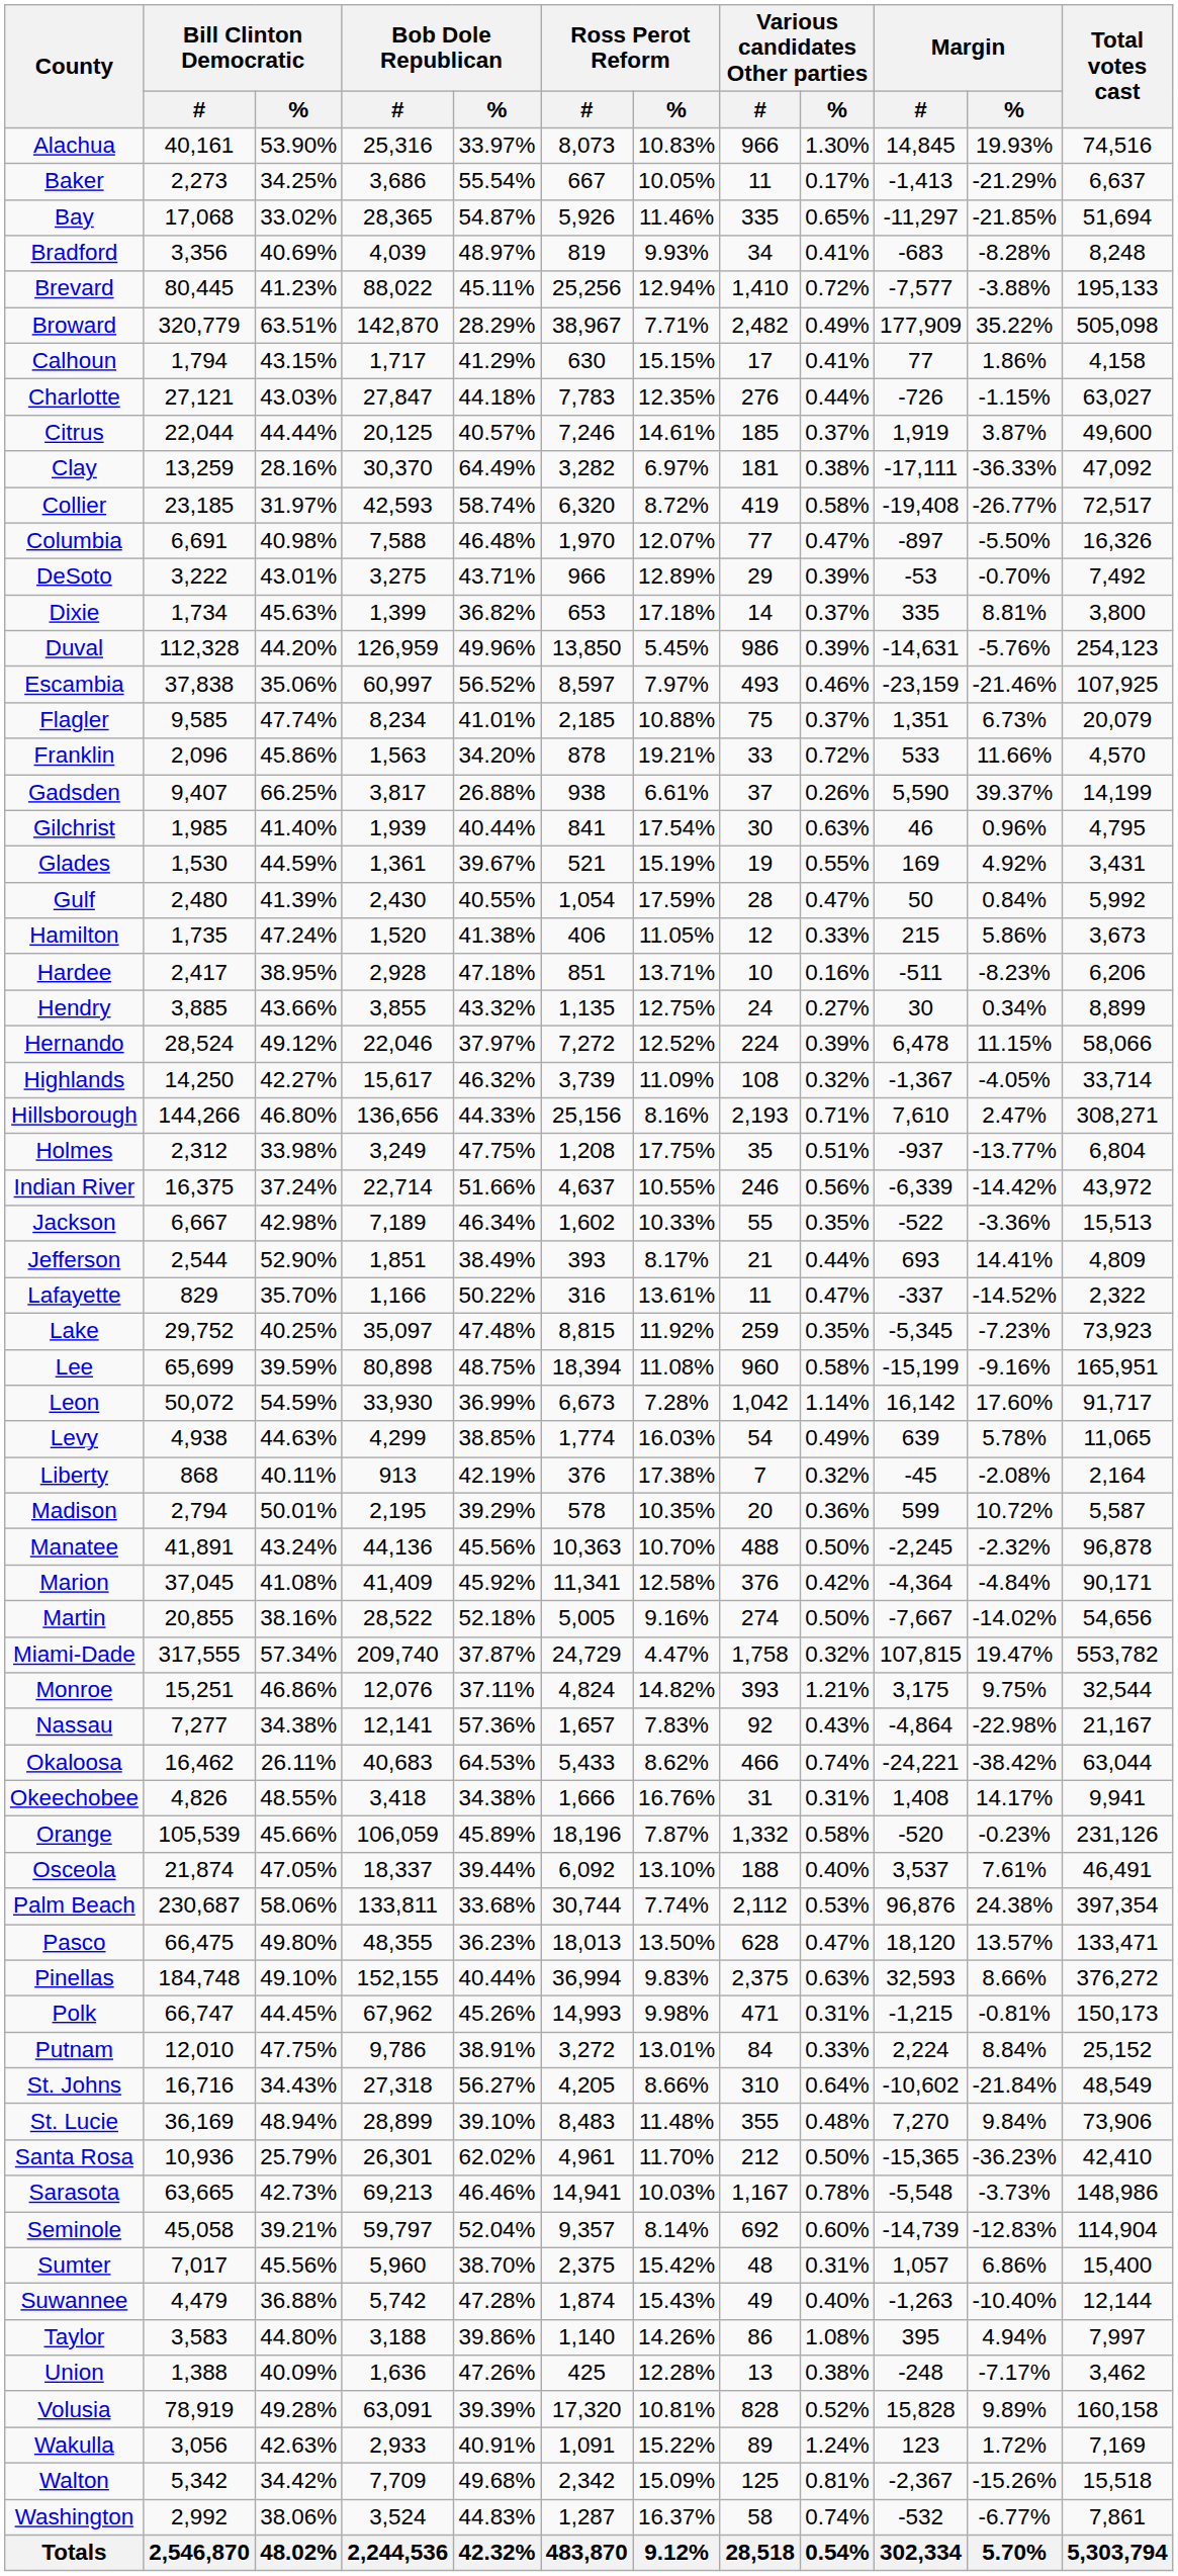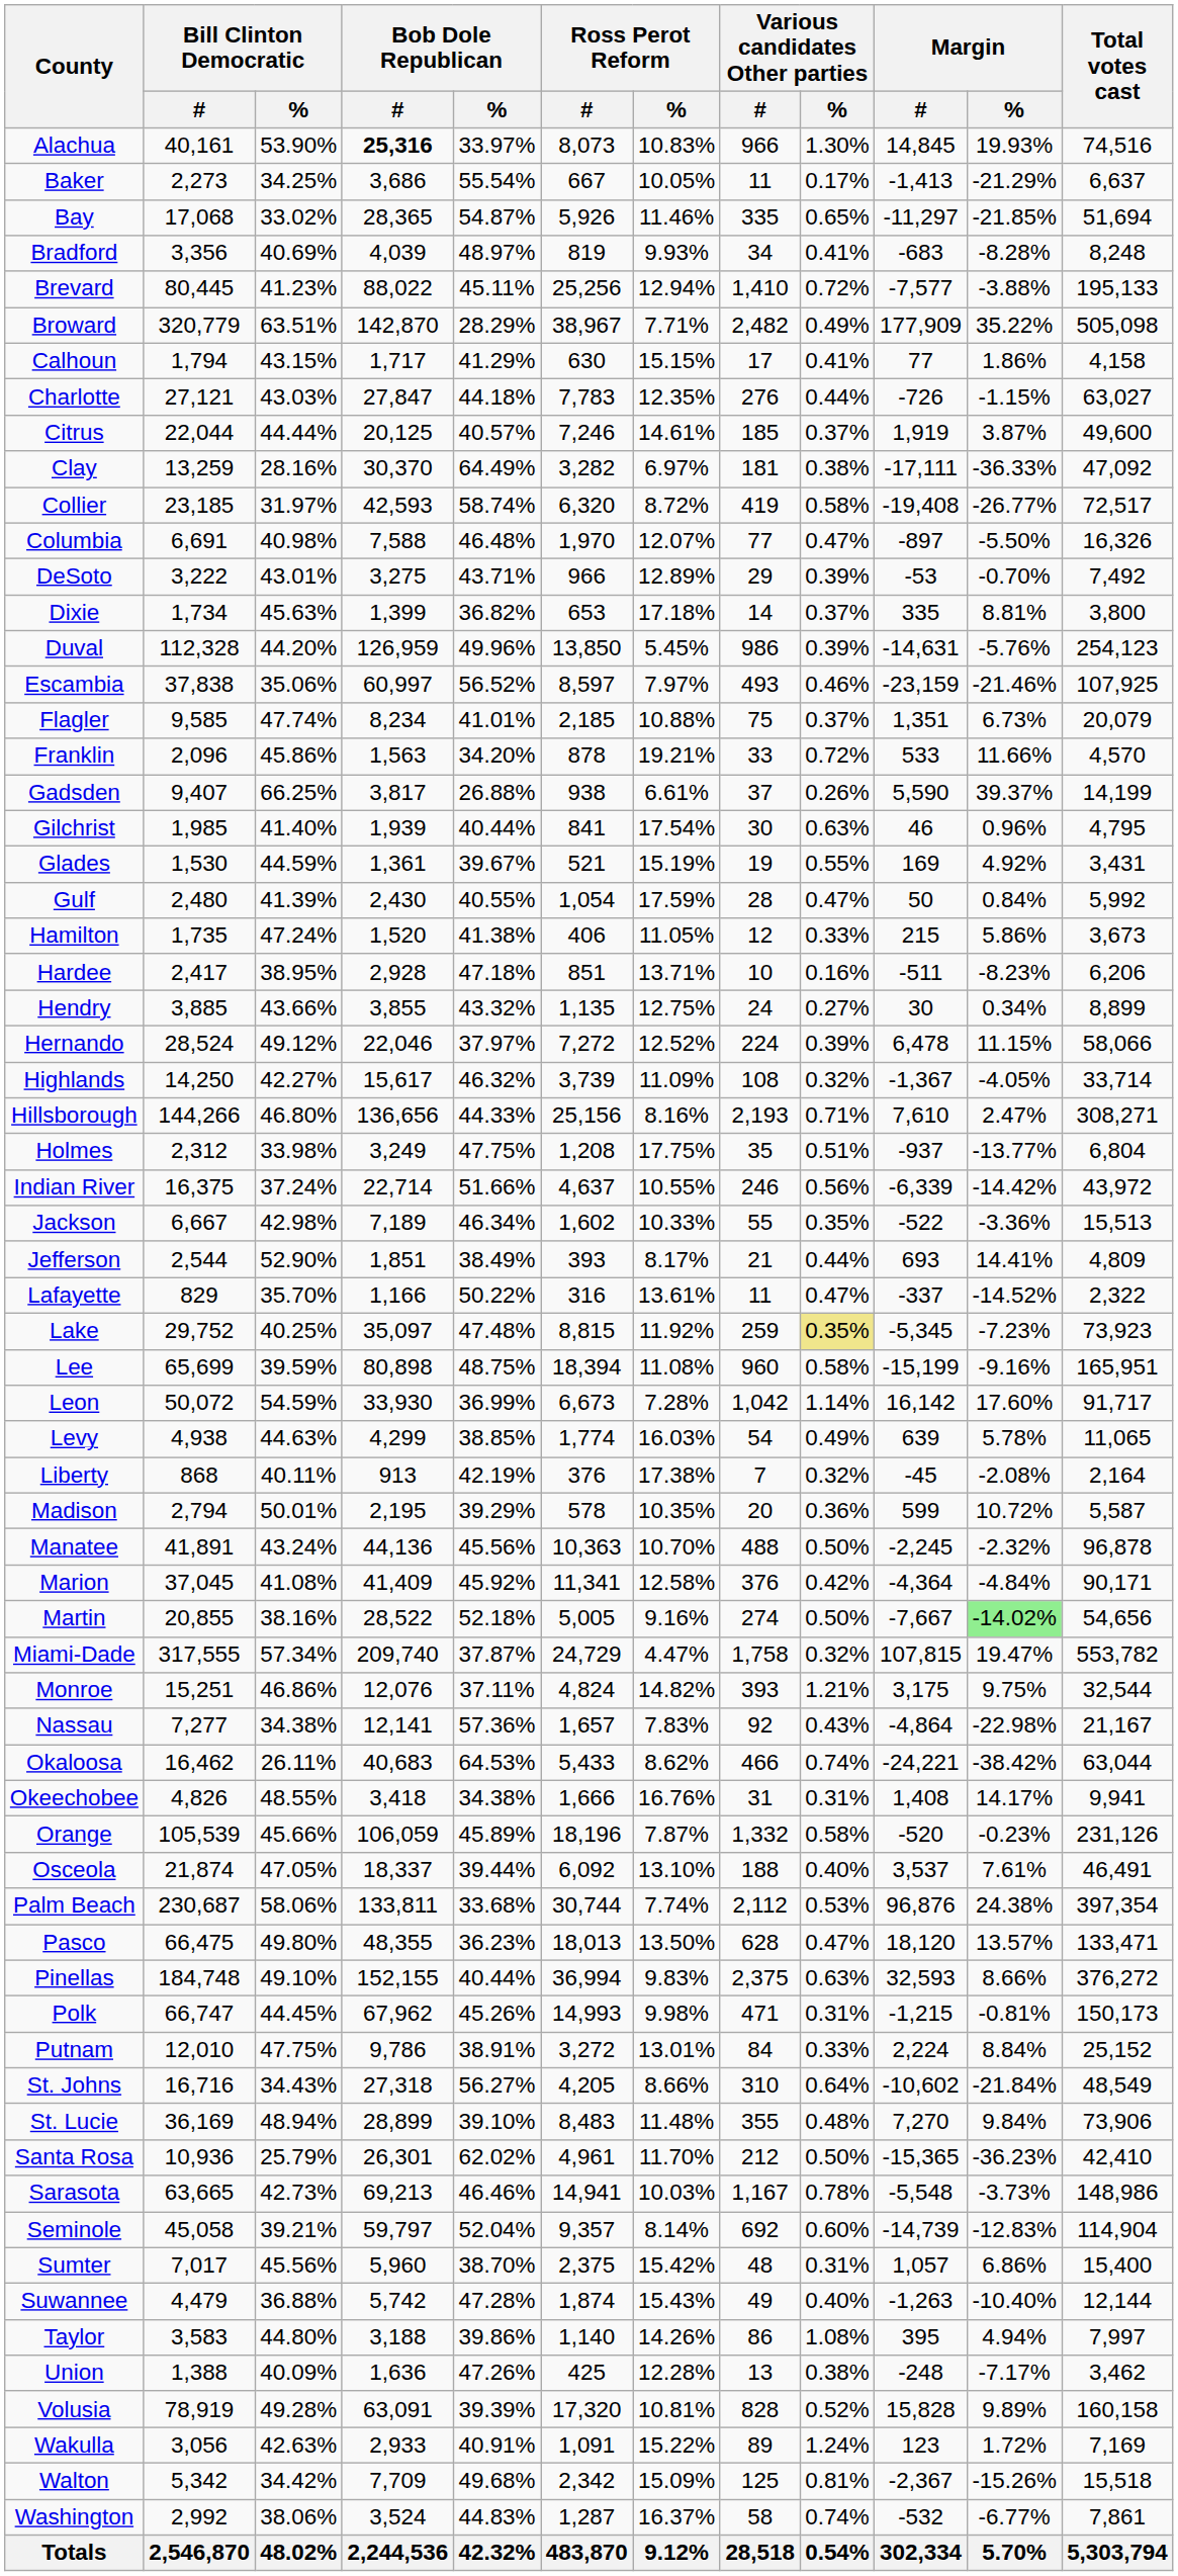Alachua | Bob Dole Republican / #: normal -> bold
Lake | Various candidates Other parties / %: no background -> khaki background
Martin | Margin / %: no background -> lightgreen background
